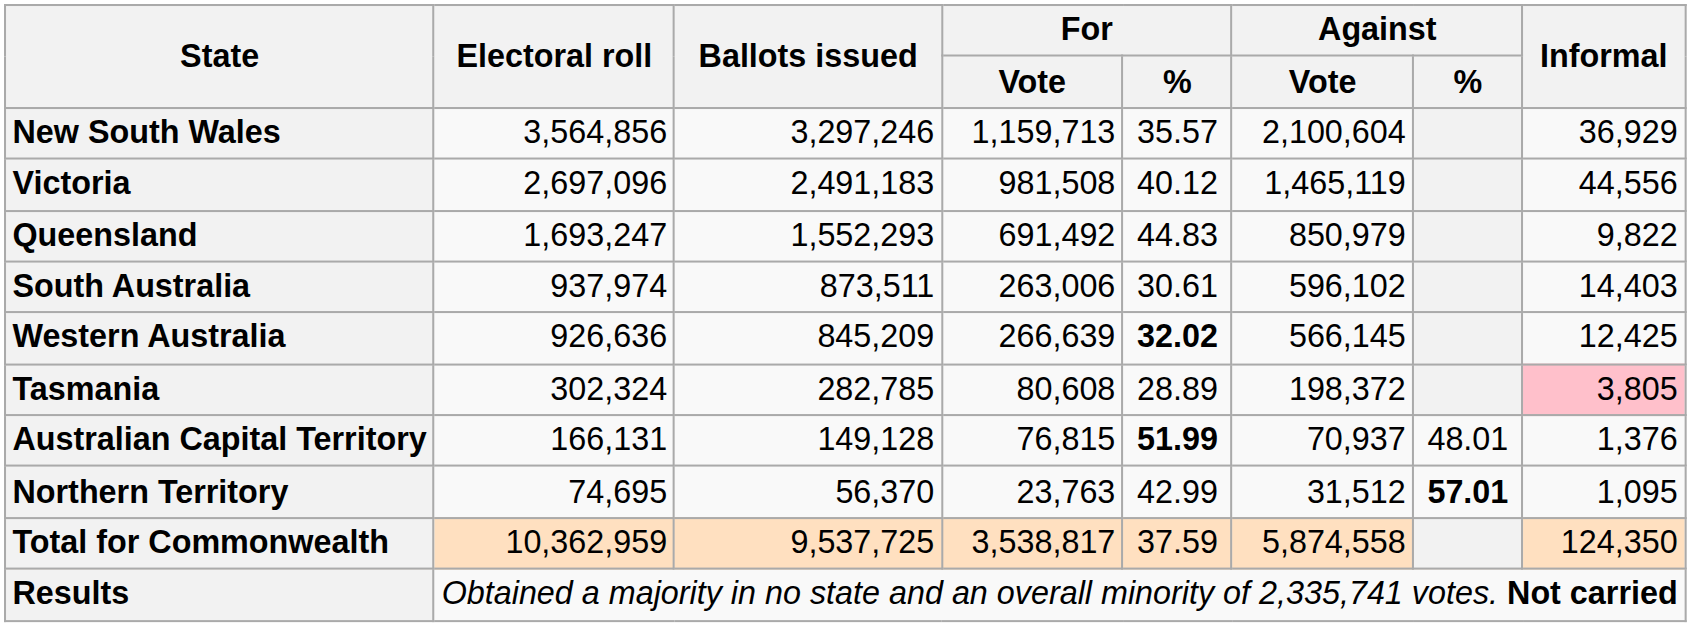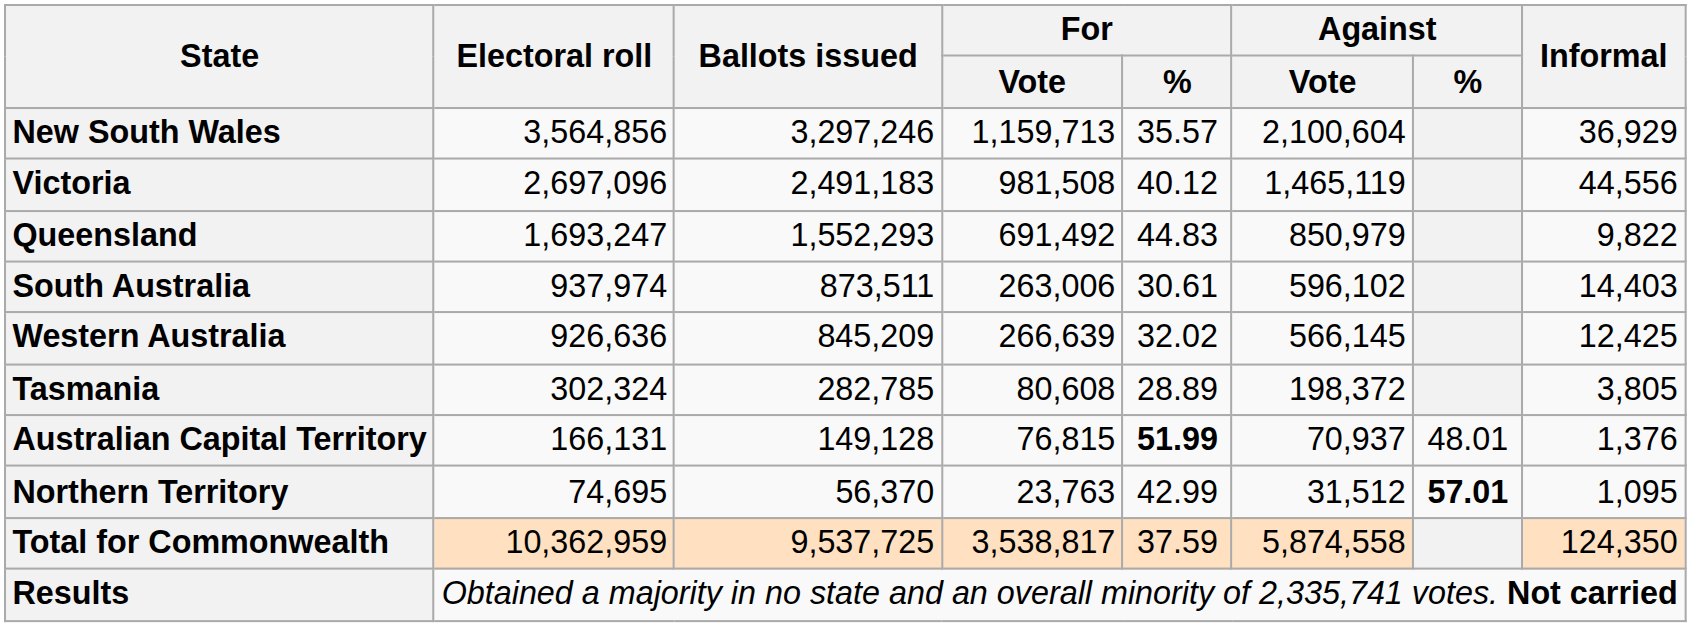Western Australia | For / %: bold -> normal
Tasmania | Informal: pink background -> no background
